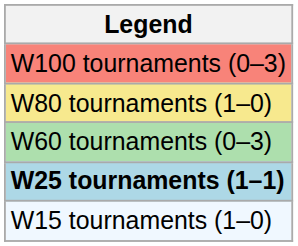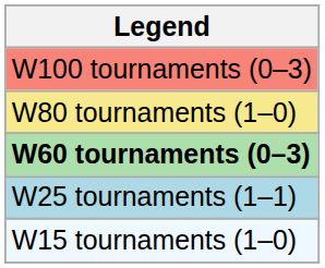row 4 | column 1: normal -> bold
row 5 | column 1: bold -> normal
